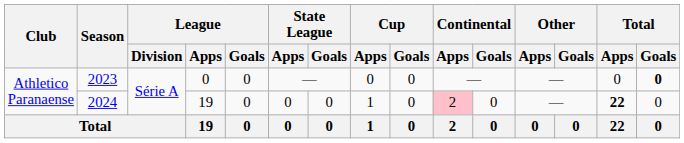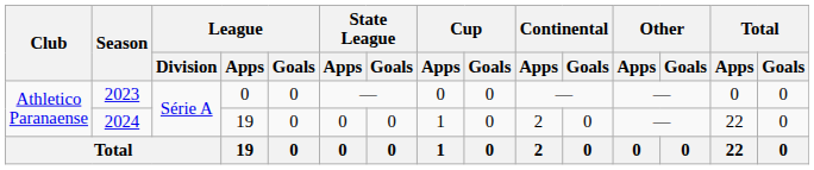2023 | Total / Goals: bold -> normal
2024 | Continental / Apps: pink background -> no background
2024 | Total / Apps: bold -> normal
